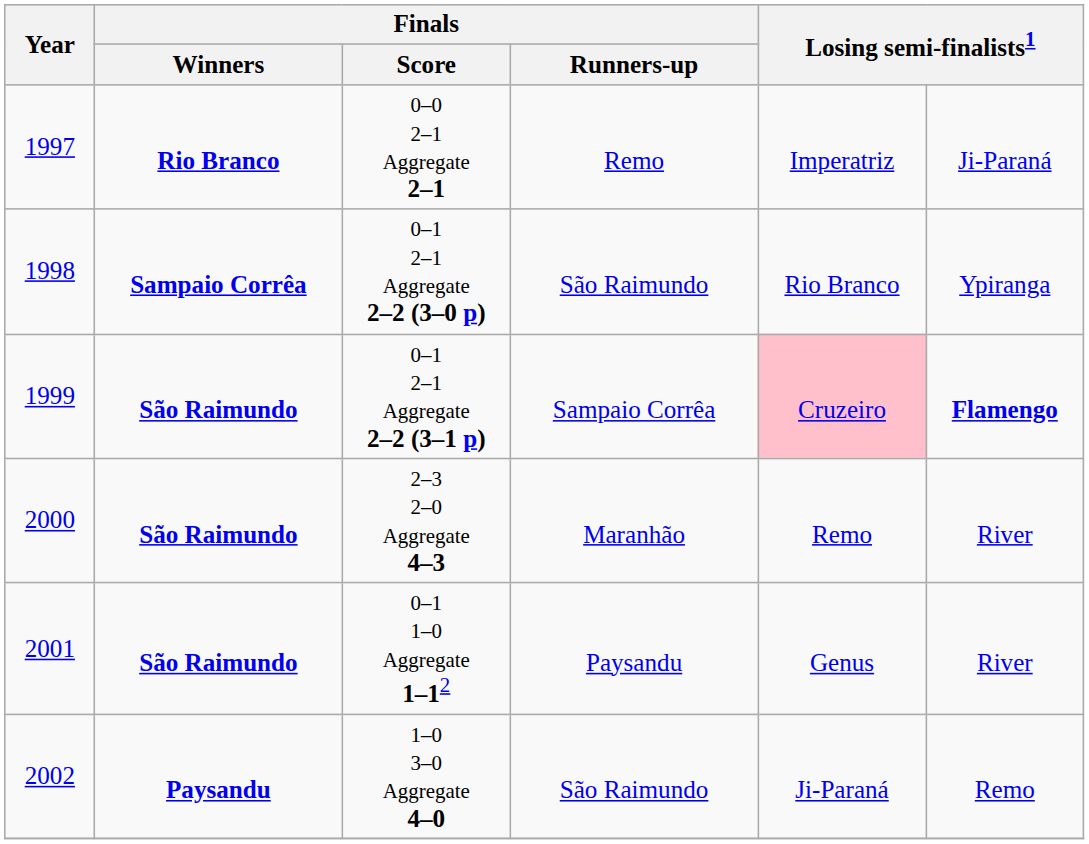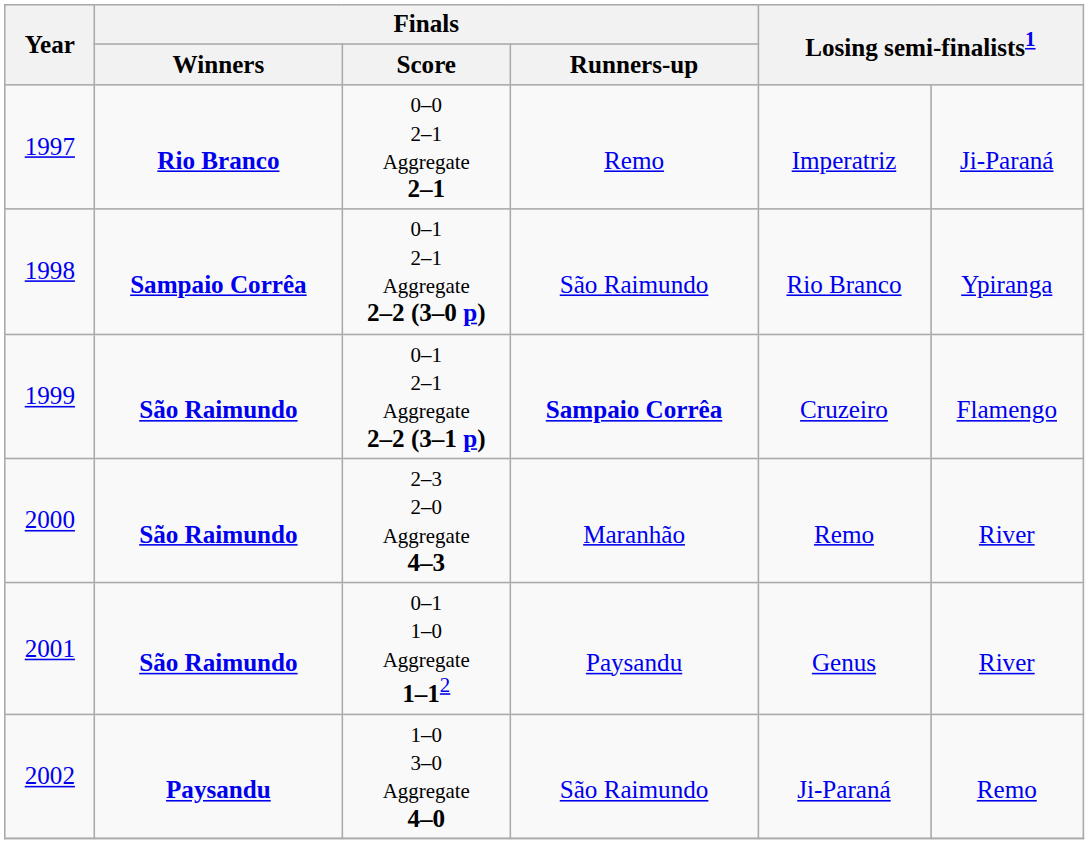row 5 | Finals / Runners-up: normal -> bold
row 5 | column 5: pink background -> no background
row 5 | column 6: bold -> normal
